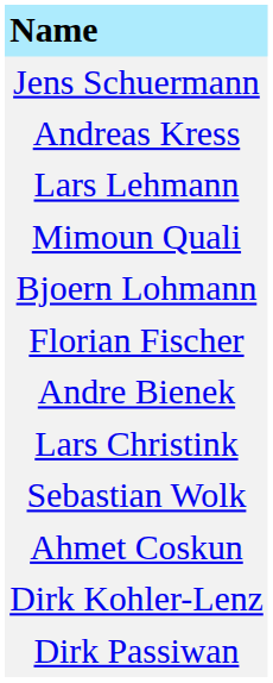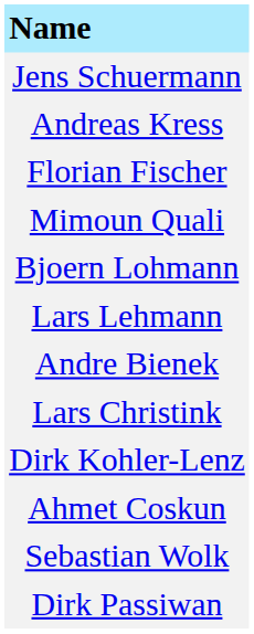row 4 | column 1: Lars Lehmann -> Florian Fischer
row 7 | column 1: Florian Fischer -> Lars Lehmann
row 10 | column 1: Sebastian Wolk -> Dirk Kohler-Lenz
row 12 | column 1: Dirk Kohler-Lenz -> Sebastian Wolk
